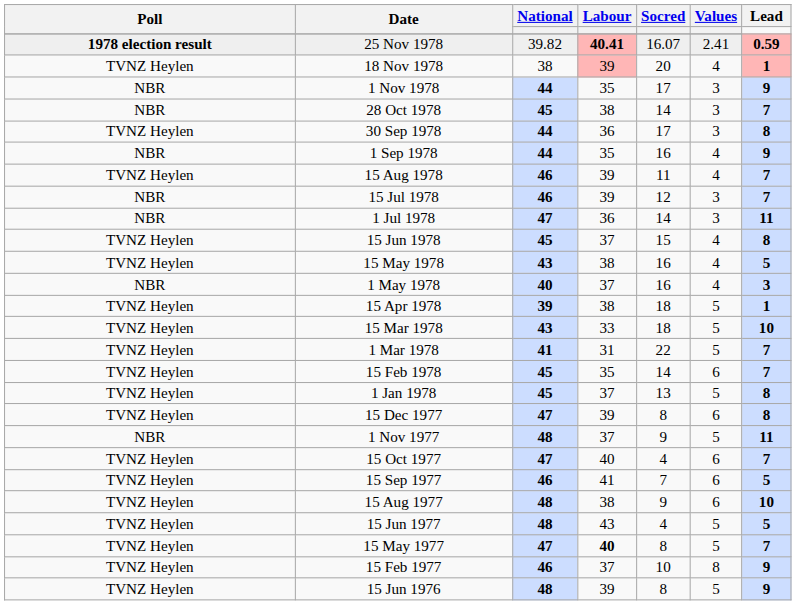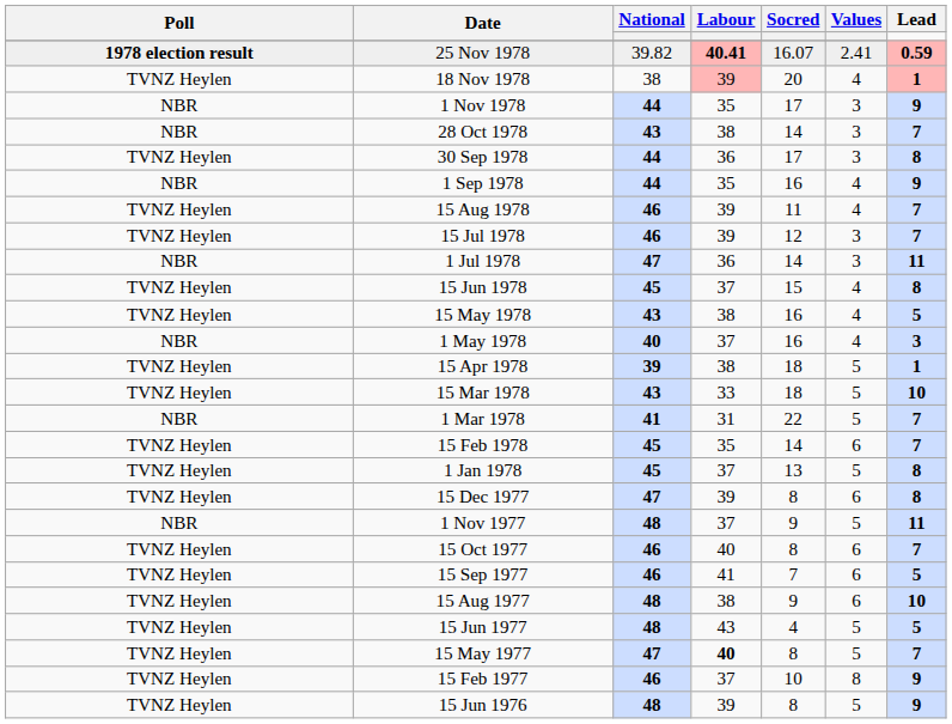28 Oct 1978 | National: 45 -> 43
15 Jul 1978 | Poll: NBR -> TVNZ Heylen
1 Mar 1978 | Poll: TVNZ Heylen -> NBR
15 Oct 1977 | National: 47 -> 46
15 Oct 1977 | Socred: 4 -> 8
